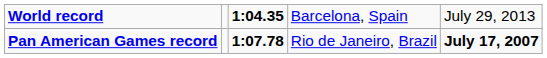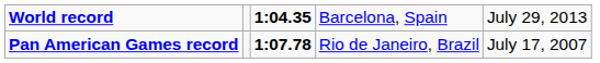Pan American Games record | column 5: bold -> normal
